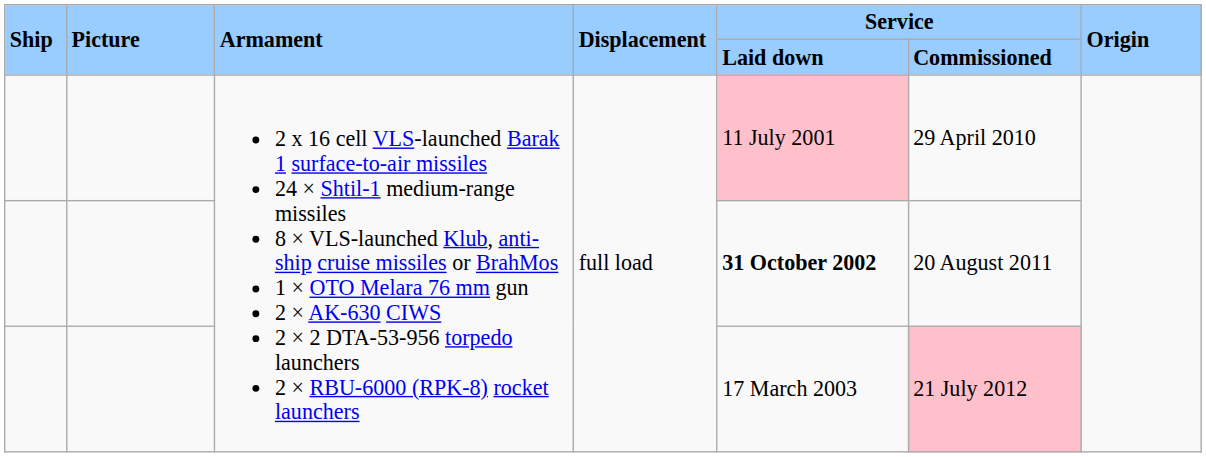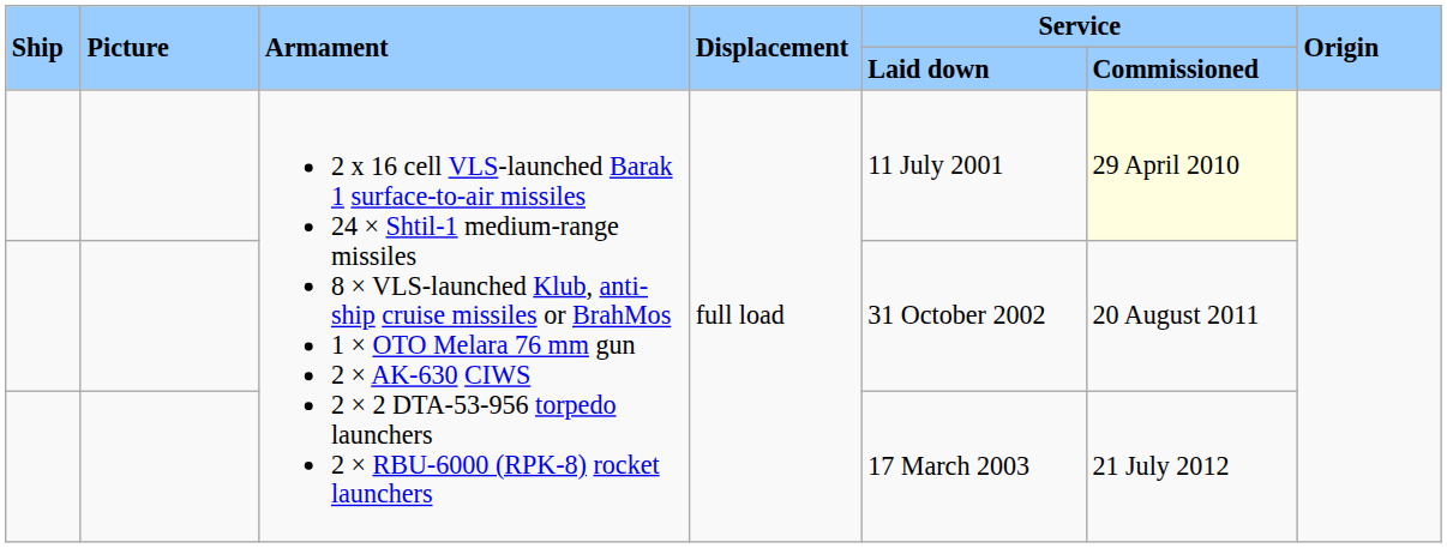row 3 | Service / Laid down: pink background -> no background
row 3 | Service / Commissioned: no background -> lightyellow background
row 4 | Service / Laid down: bold -> normal
row 5 | Service / Commissioned: pink background -> no background
